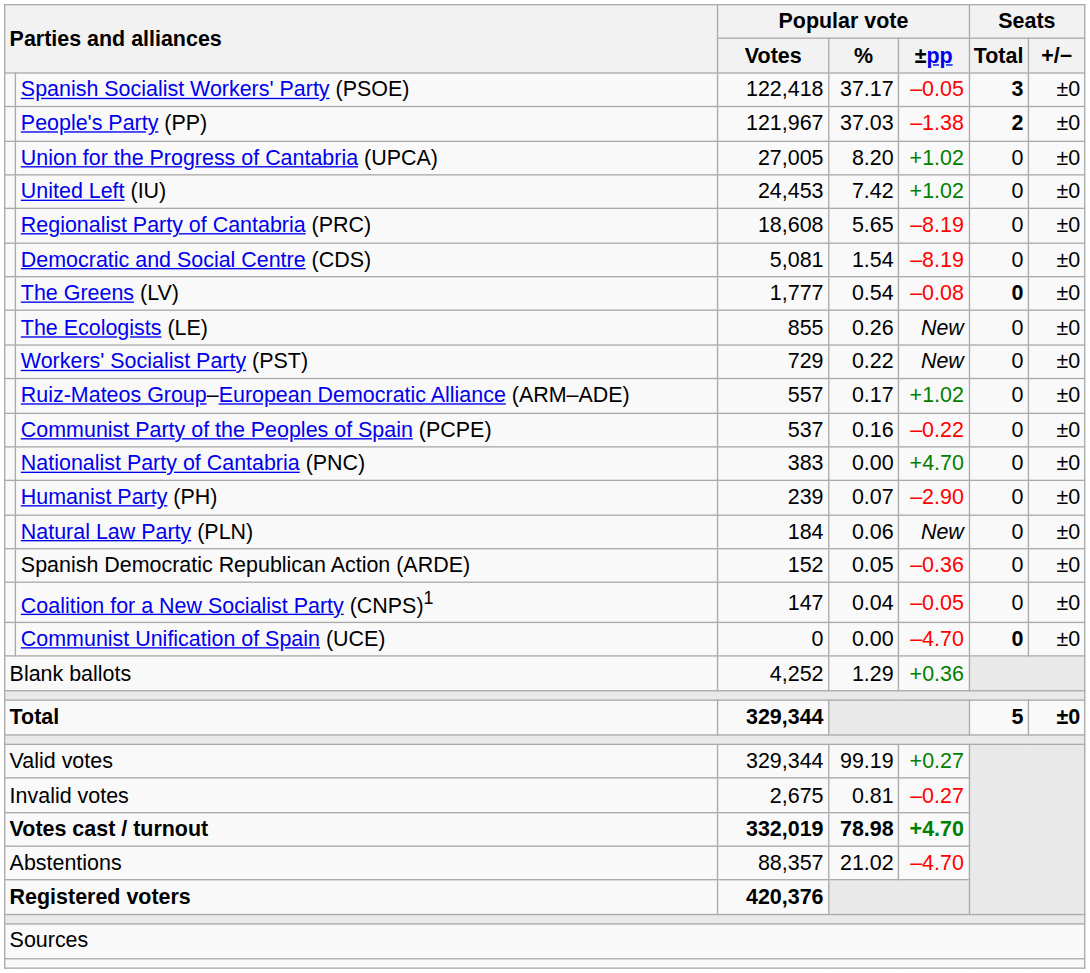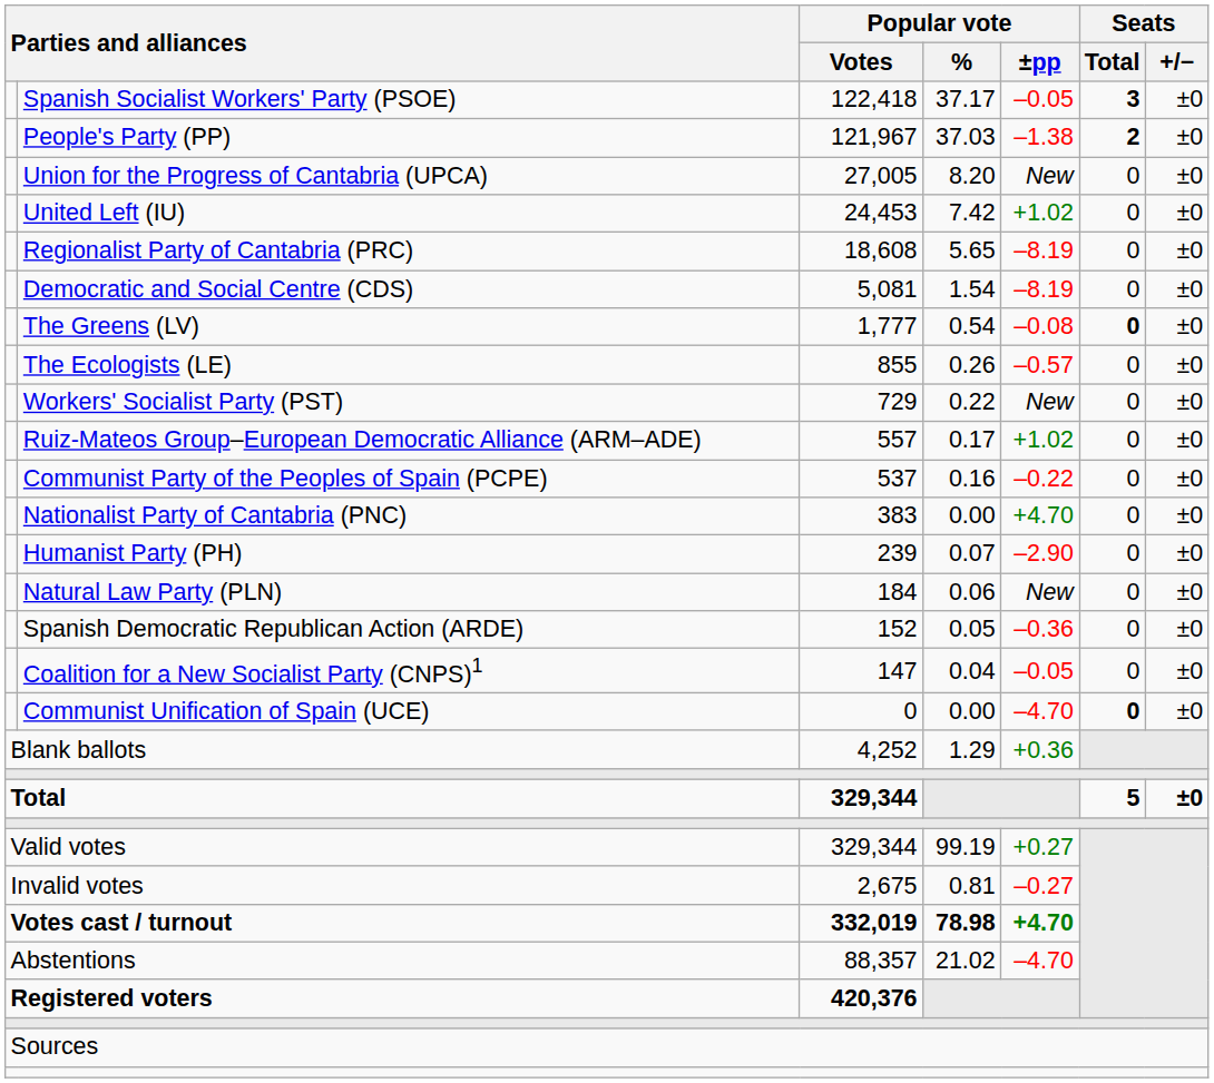Union for the Progress of Cantabria (UPCA) | Popular vote / ±pp: +1.02 -> New
The Ecologists (LE) | Popular vote / ±pp: New -> –0.57
